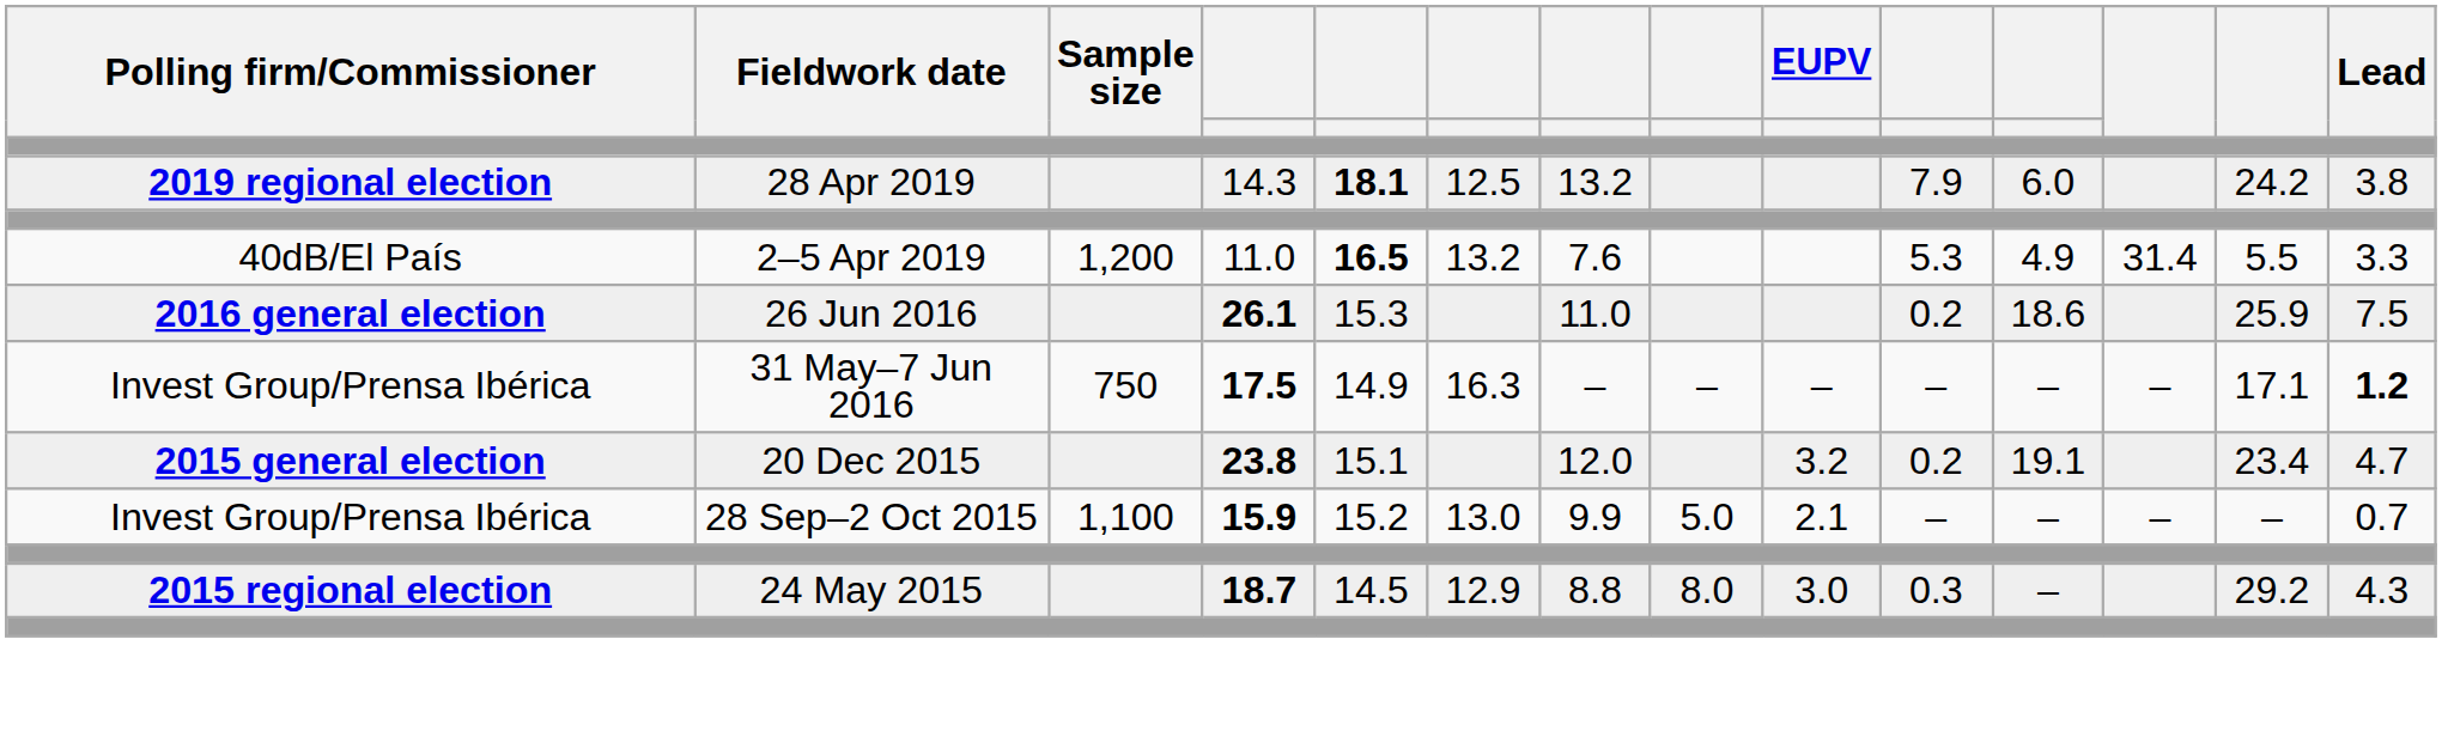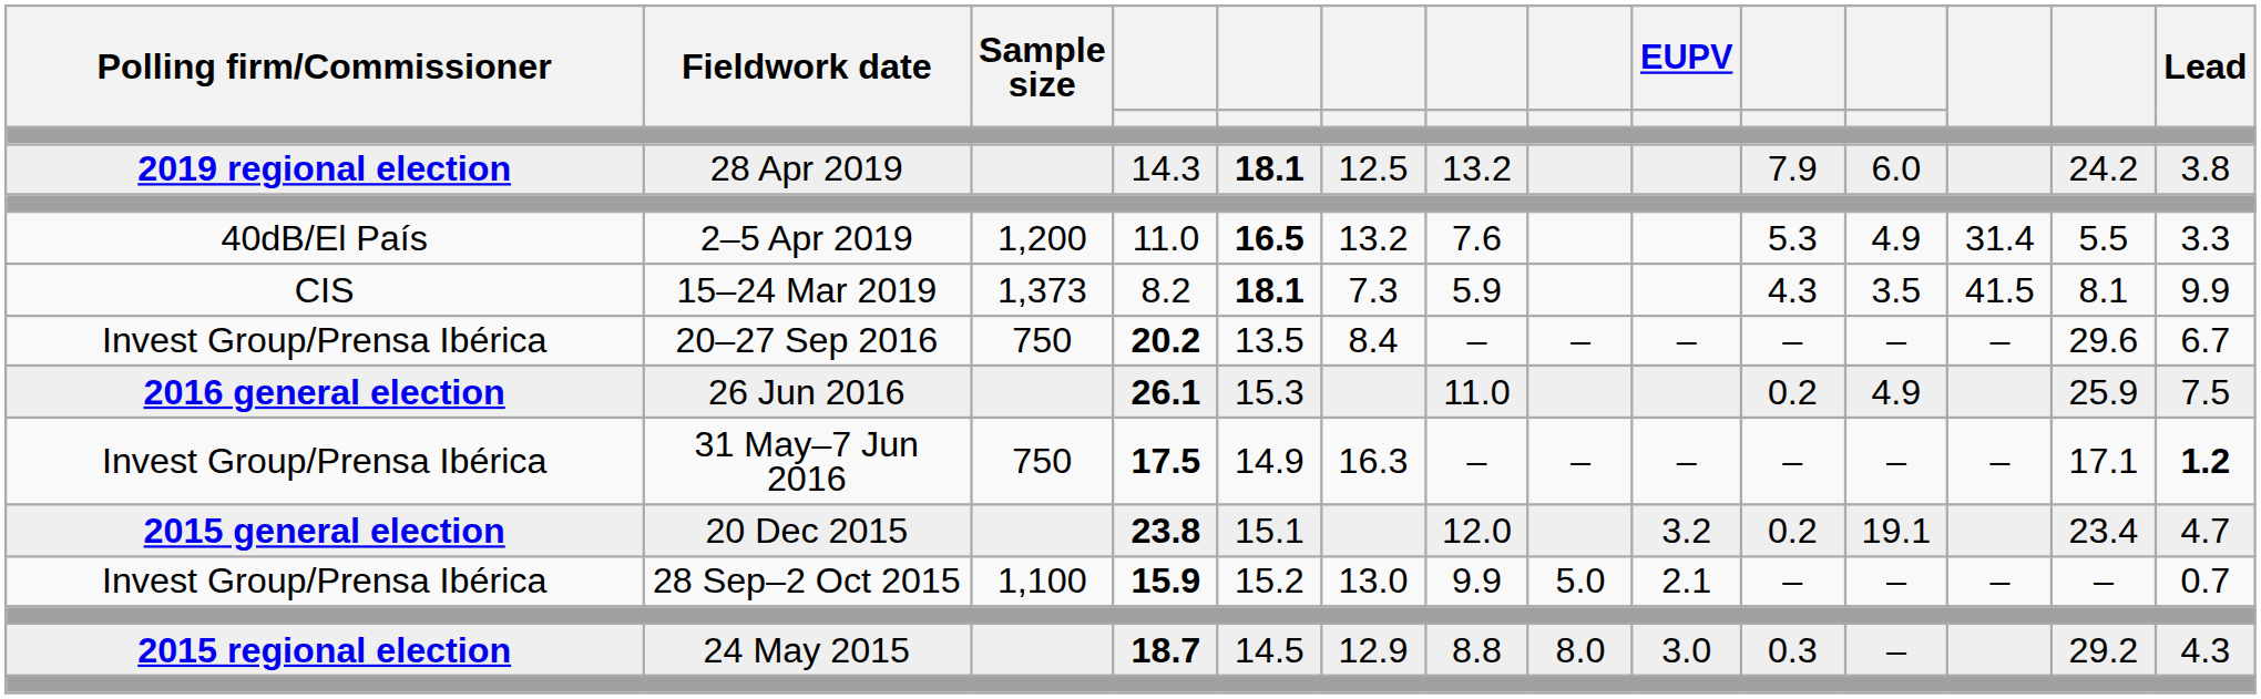+ row: CIS | 15–24 Mar 2019 | 1,373 | 8.2 | 18.1 | 7.3 | 5.9 | 4.3 | 3.5 | 41.5 | 8.1 | 9.9
+ row: Invest Group/Prensa Ibérica | 20–27 Sep 2016 | 750 | 20.2 | 13.5 | 8.4 | – | – | – | – | – | – | 29.6 | 6.7
26 Jun 2016 | column 11: 18.6 -> 4.9
